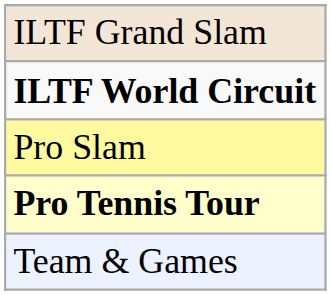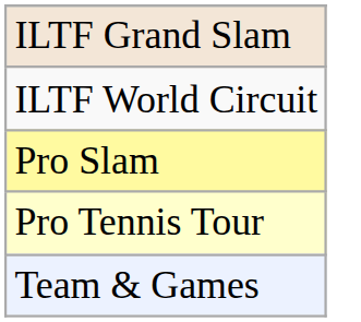row 2 | column 1: bold -> normal
row 4 | column 1: bold -> normal
